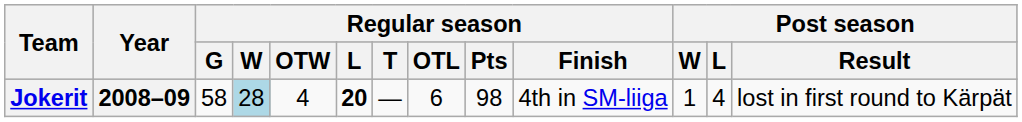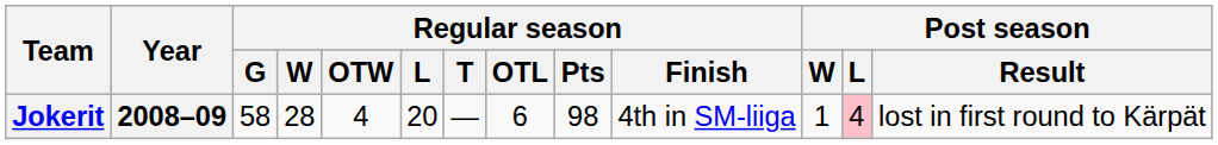Jokerit | Regular season / W: lightblue background -> no background
Jokerit | Regular season / L: bold -> normal
Jokerit | Post season / L: no background -> pink background
